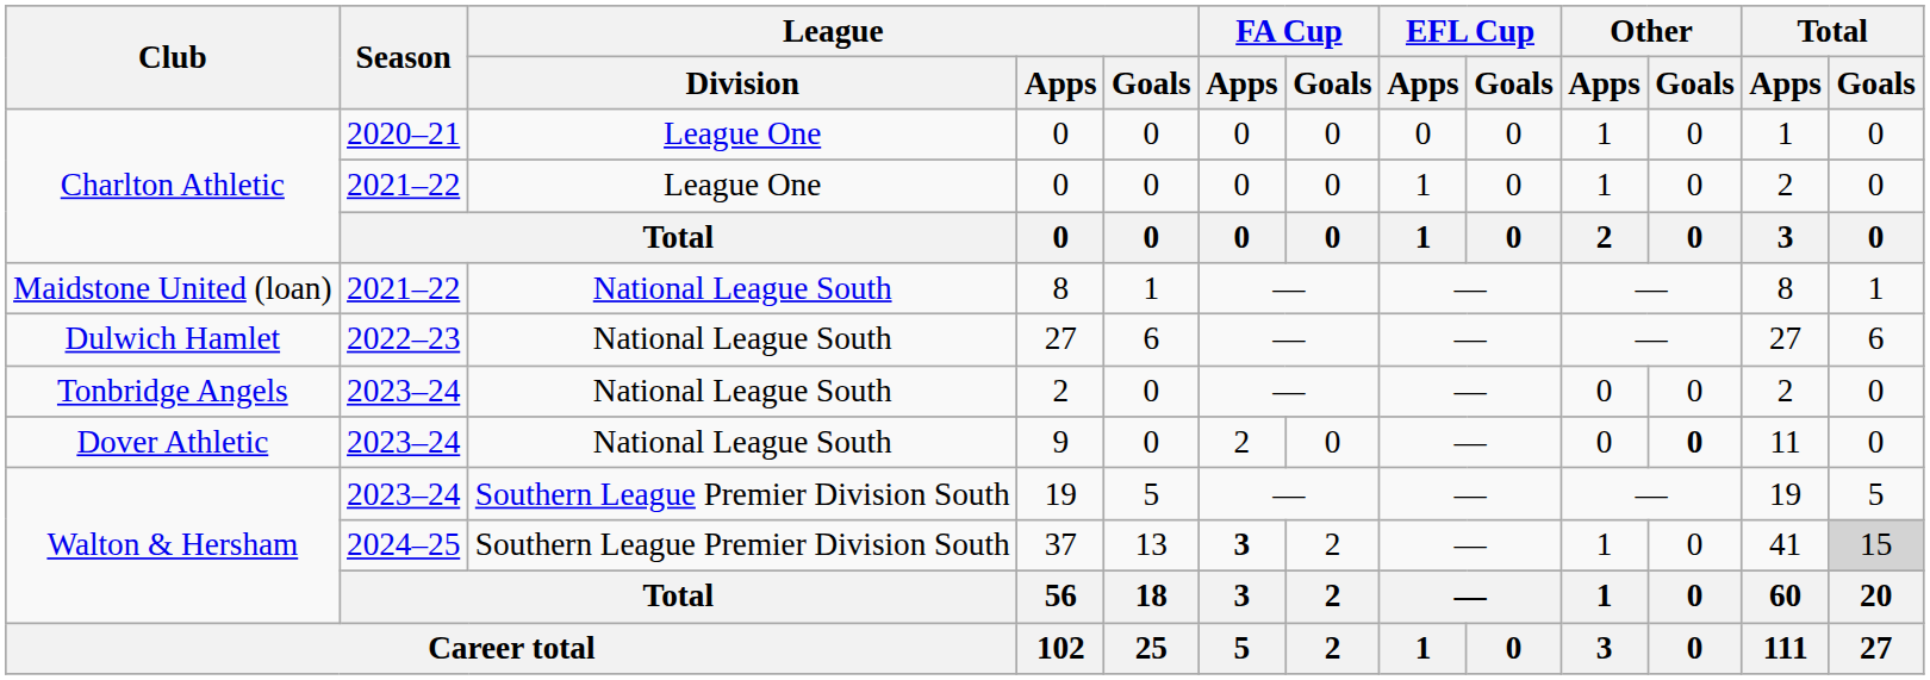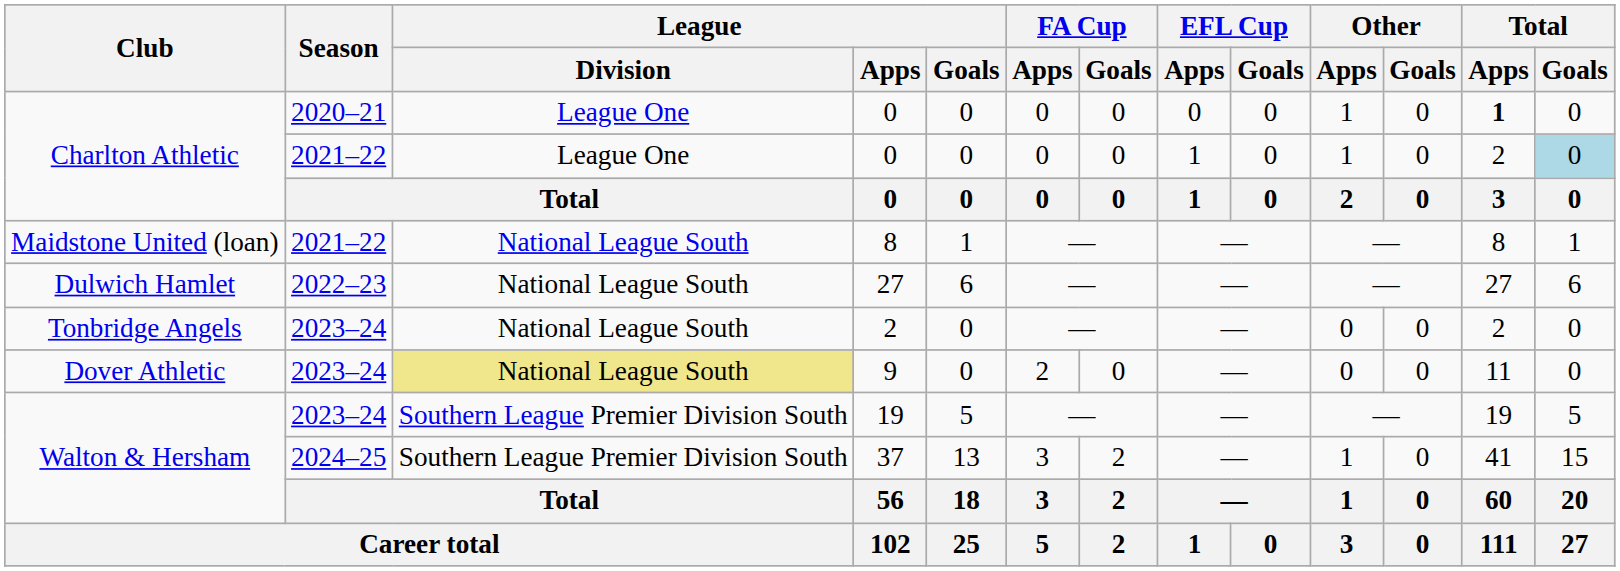2020–21 / 0 | Total / Apps: normal -> bold
2021–22 / 0 | Total / Goals: no background -> lightblue background
9 | League / Division: no background -> khaki background
9 | Other / Goals: bold -> normal
37 | FA Cup / Apps: bold -> normal
37 | Total / Goals: lightgrey background -> no background
